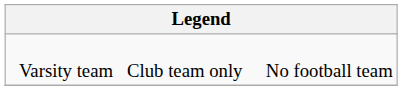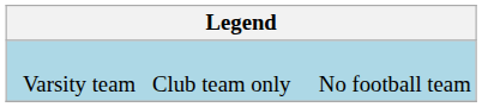row 2 | column 1: no background -> lightblue background
